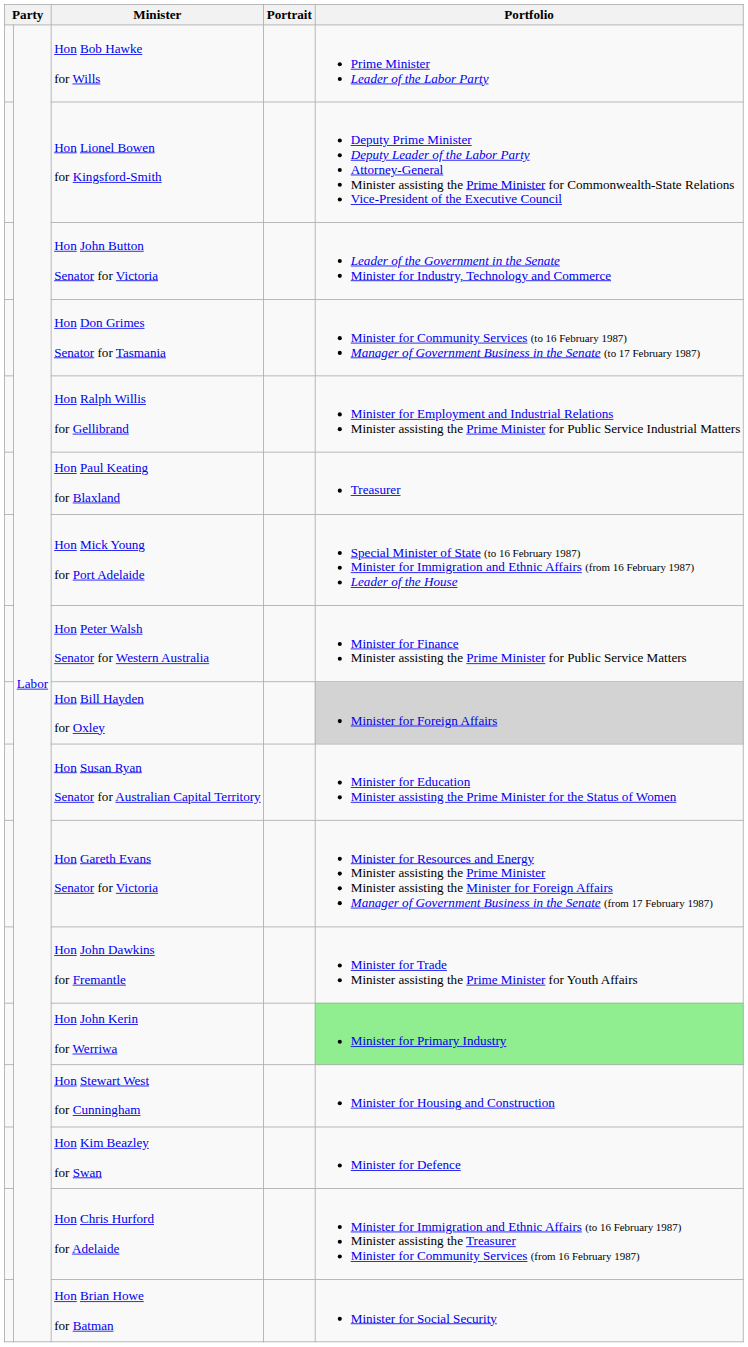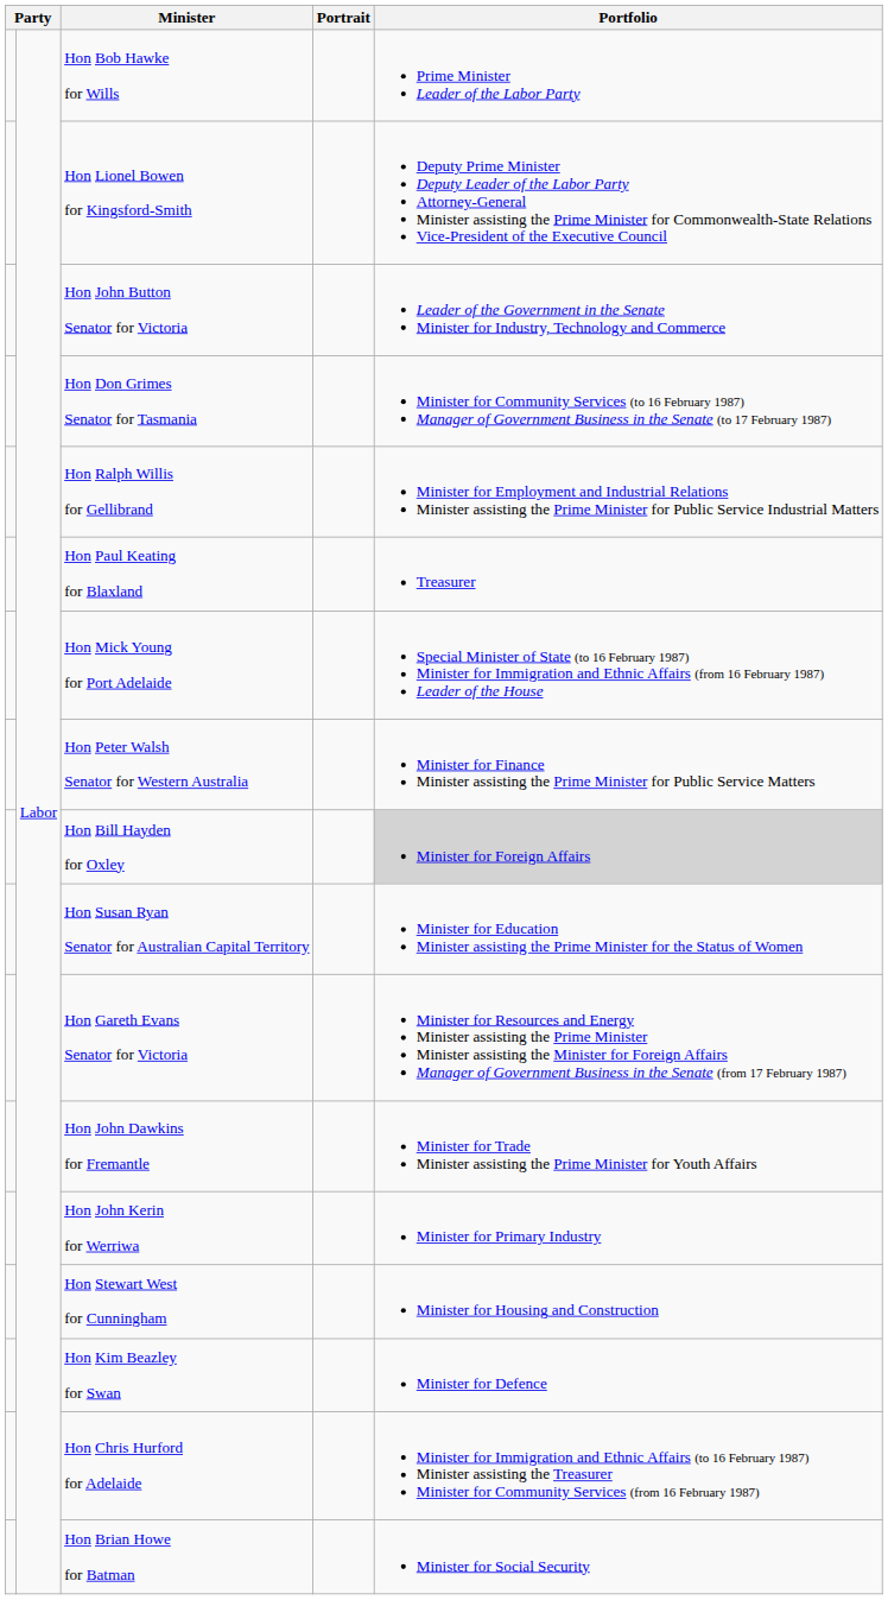Hon John Kerin for Werriwa | Portfolio: lightgreen background -> no background
